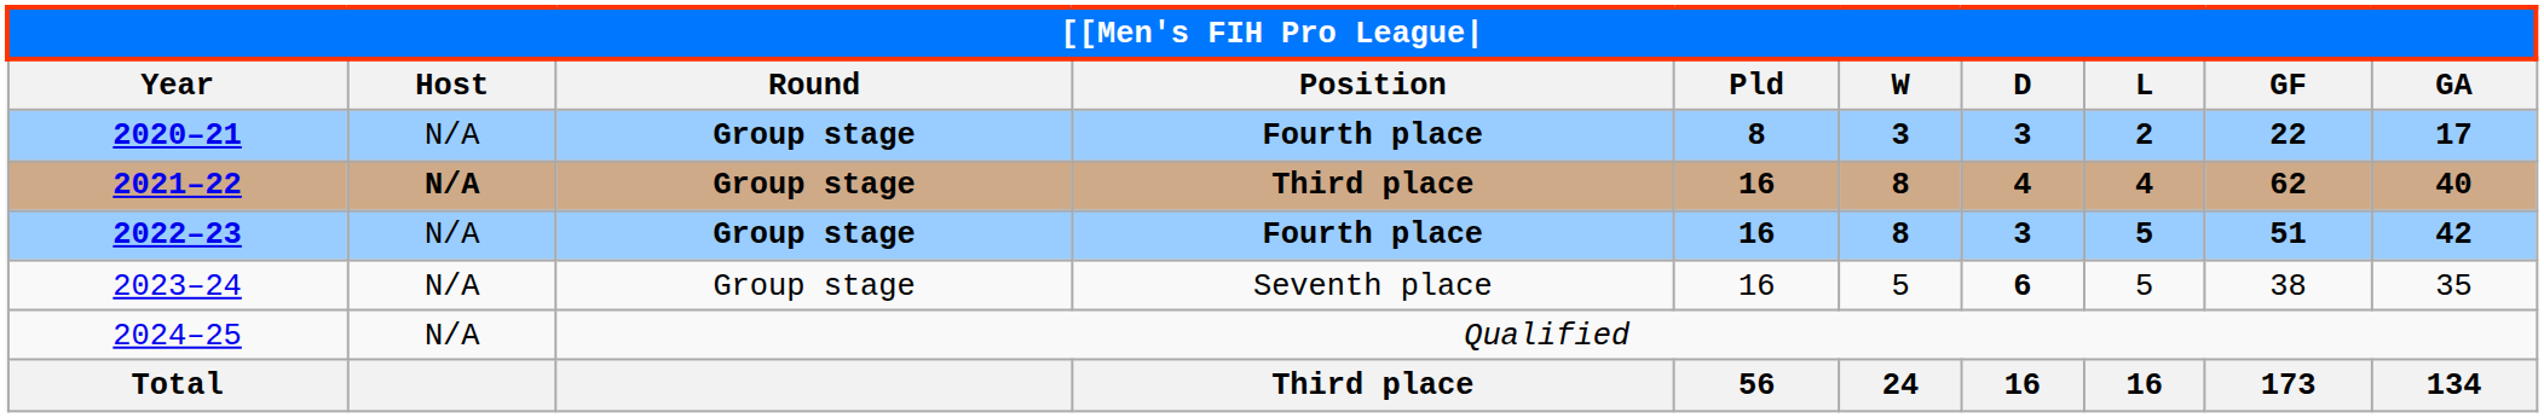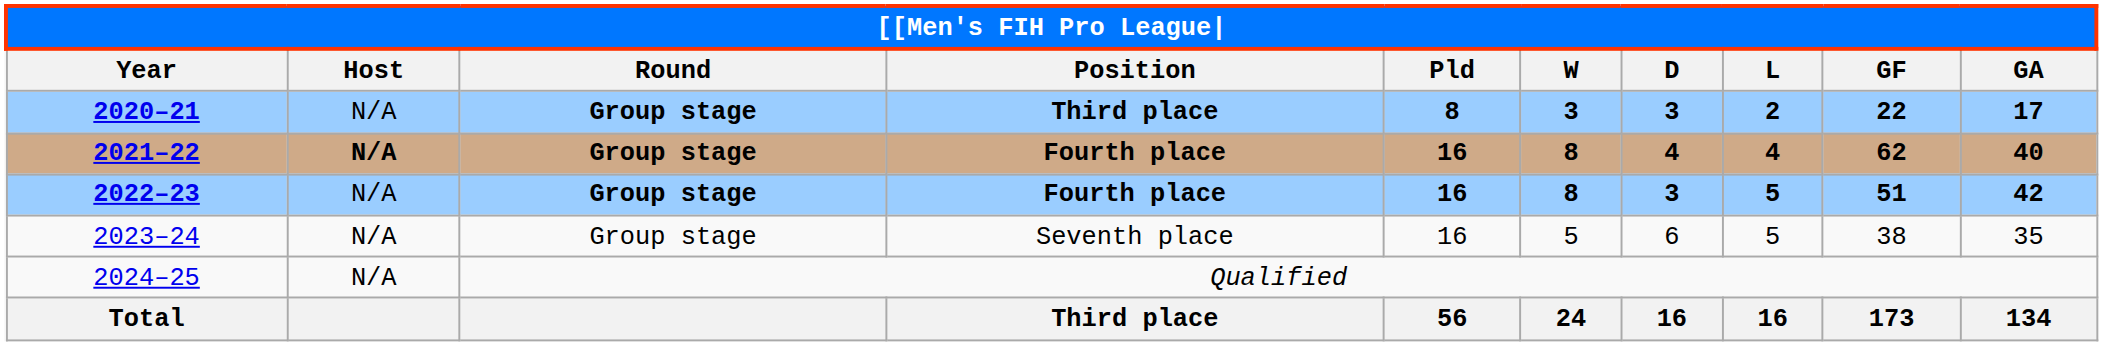2020–21 | Position: Fourth place -> Third place
2021–22 | Position: Third place -> Fourth place
2023–24 | D: bold -> normal
